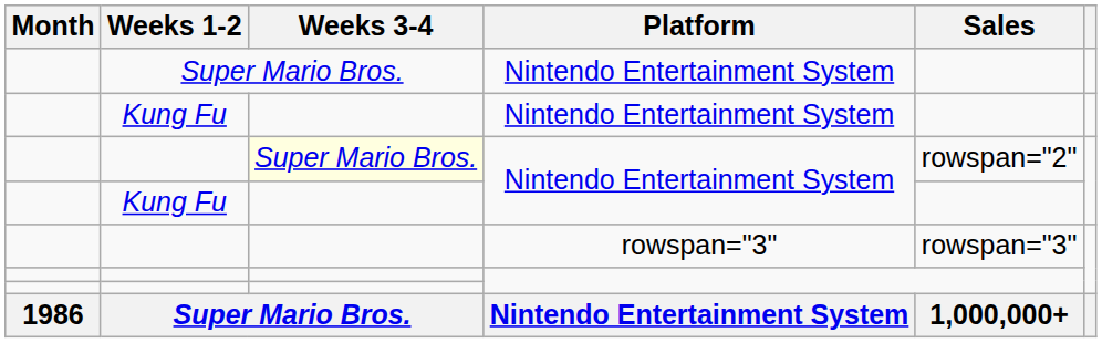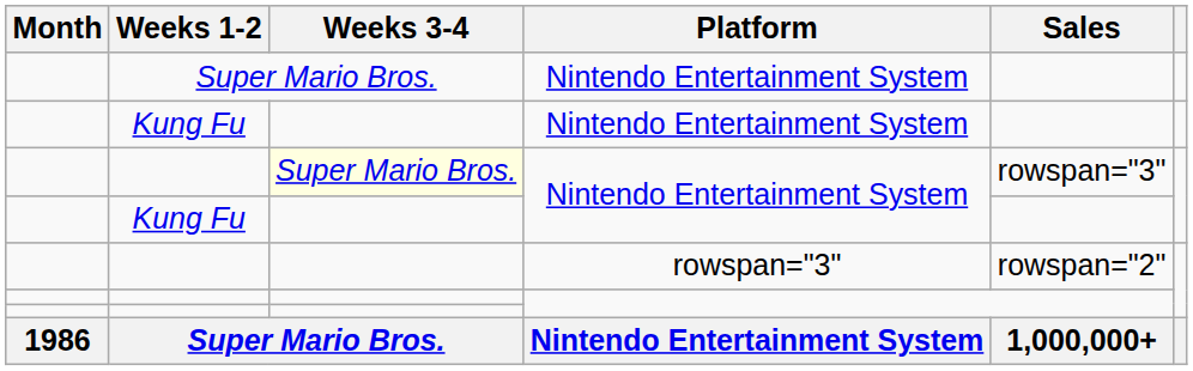row 4 | Sales: rowspan="2" -> rowspan="3"
row 6 | Sales: rowspan="3" -> rowspan="2"
